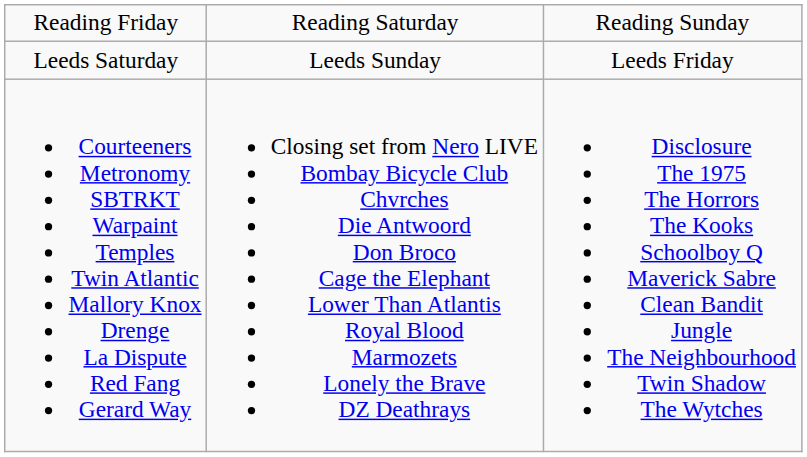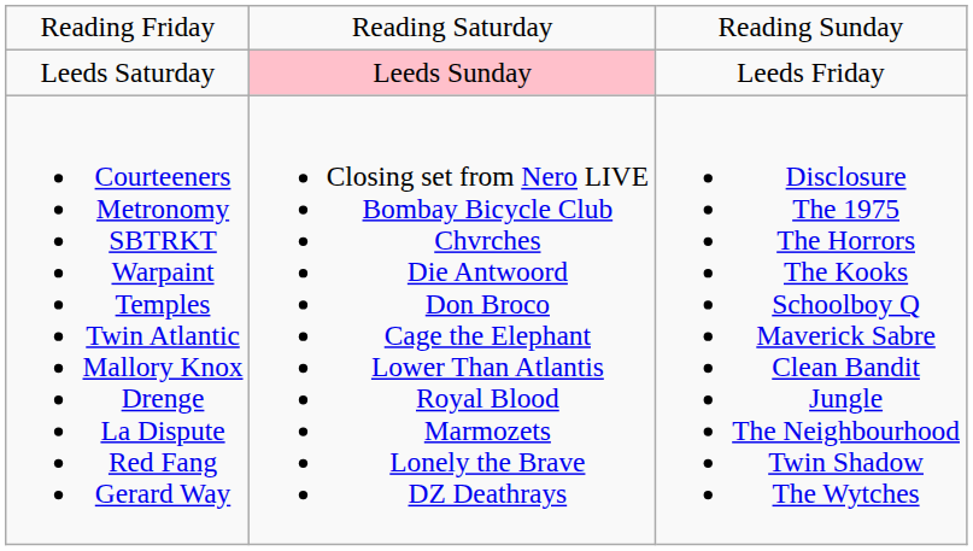Leeds Saturday | column 2: no background -> pink background
